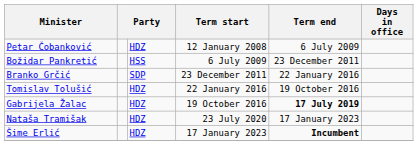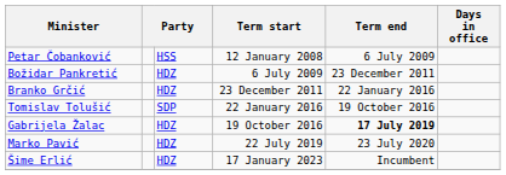Petar Čobanković | column 3: HDZ -> HSS
Božidar Pankretić | column 3: HSS -> HDZ
Branko Grčić | column 3: SDP -> HDZ
Tomislav Tolušić | column 3: HDZ -> SDP
+ row: Marko Pavić | HDZ | 22 July 2019 | 23 July 2020
- row: Nataša Tramišak | HDZ | 23 July 2020 | 17 January 2023
Šime Erlić | Term end: bold -> normal
